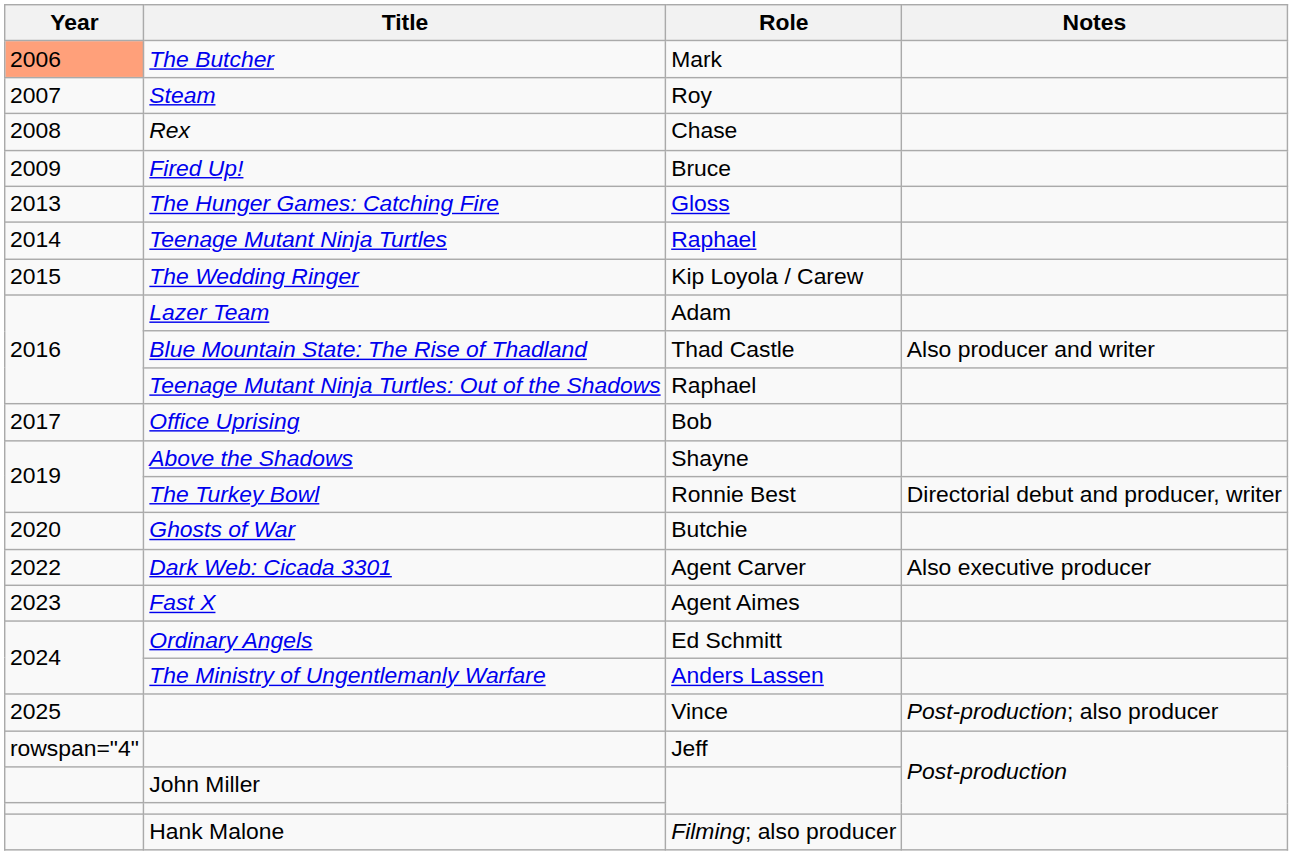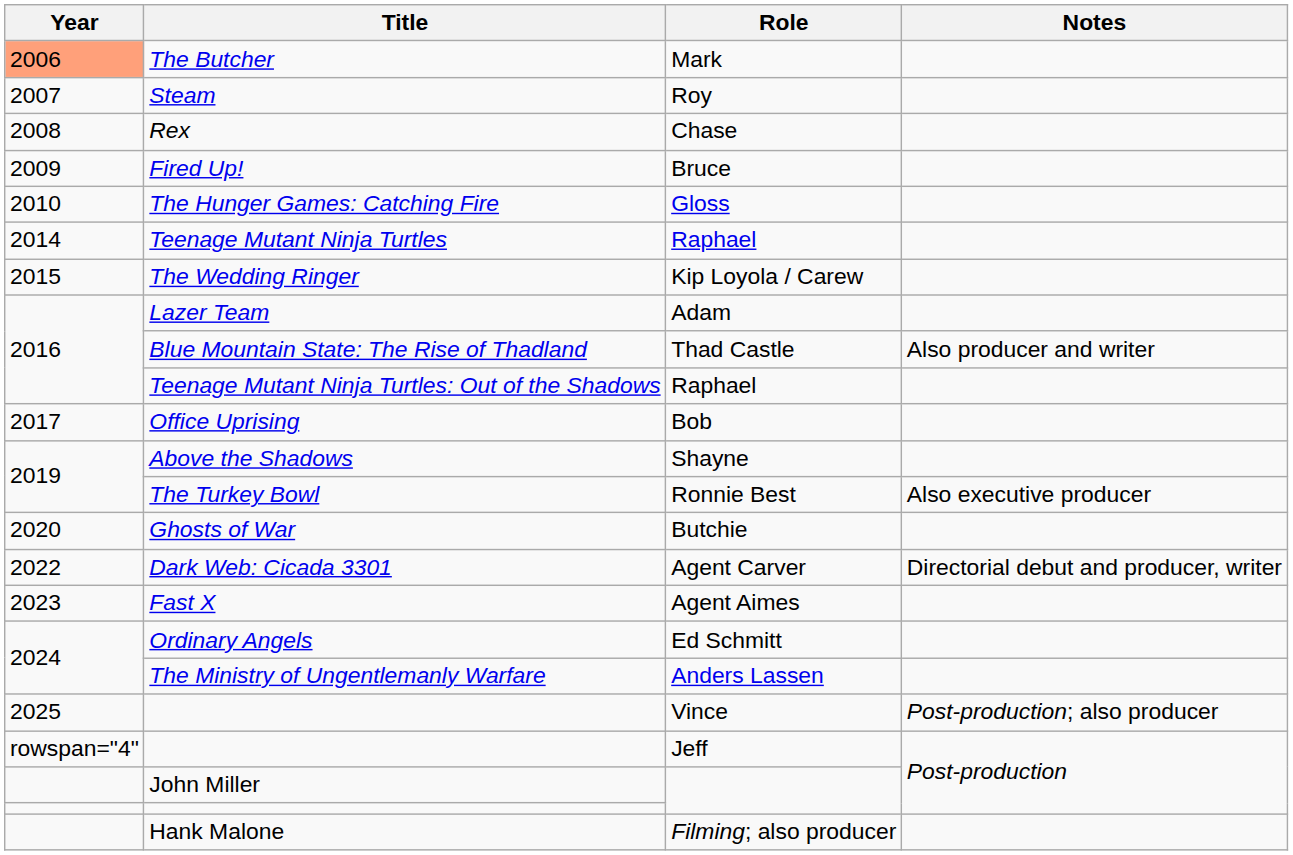The Hunger Games: Catching Fire | Year: 2013 -> 2010
The Turkey Bowl | Notes: Directorial debut and producer, writer -> Also executive producer
Dark Web: Cicada 3301 | Notes: Also executive producer -> Directorial debut and producer, writer
